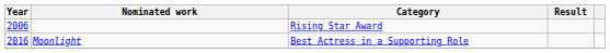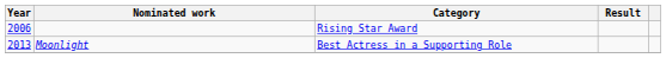Moonlight | Year: 2016 -> 2013
